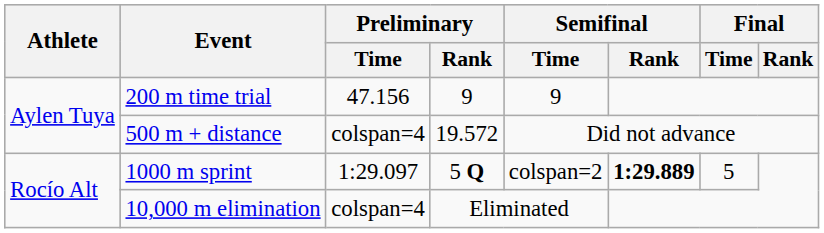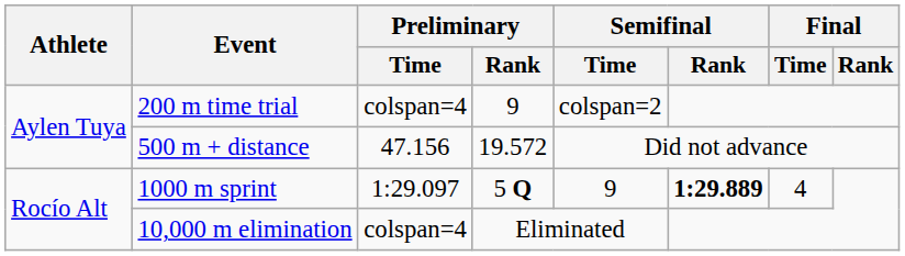200 m time trial | Preliminary / Time: 47.156 -> colspan=4
200 m time trial | Semifinal / Time: 9 -> colspan=2
500 m + distance | Preliminary / Time: colspan=4 -> 47.156
1000 m sprint | Semifinal / Time: colspan=2 -> 9
1000 m sprint | Final / Time: 5 -> 4
